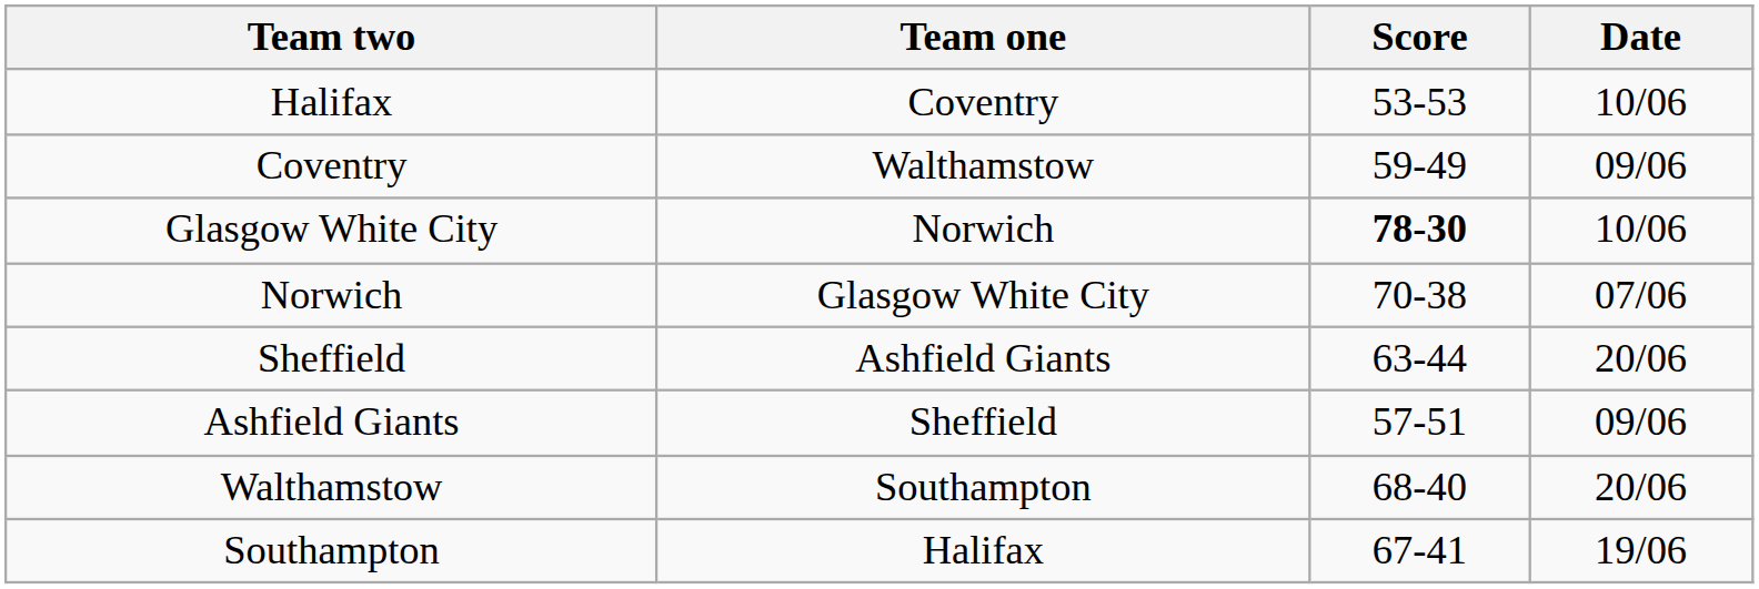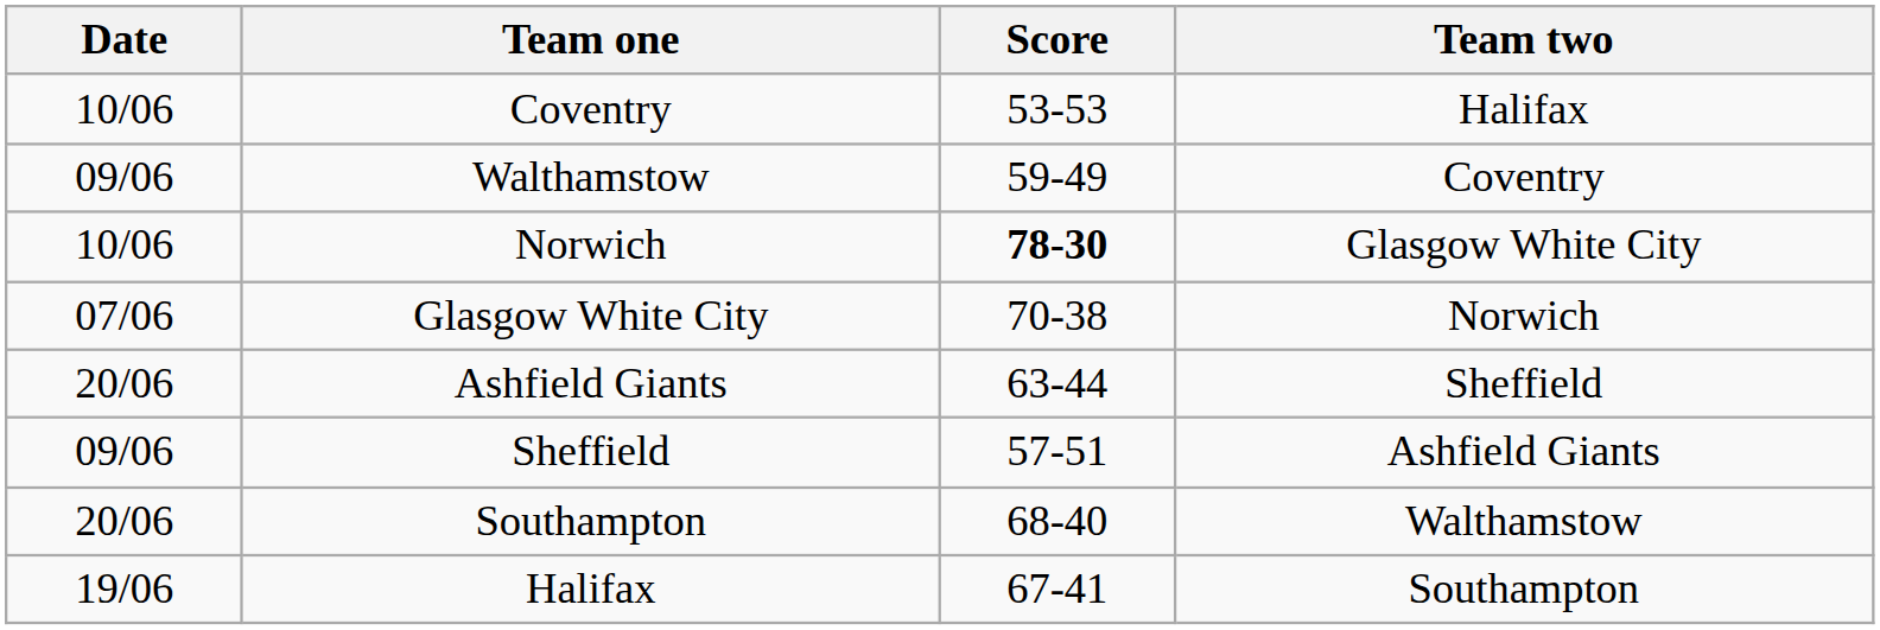columns swapped: Date <-> Team two
